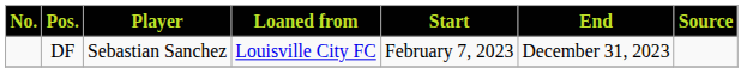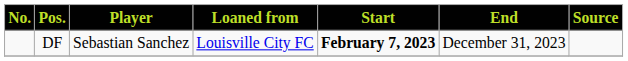DF | Start: normal -> bold
